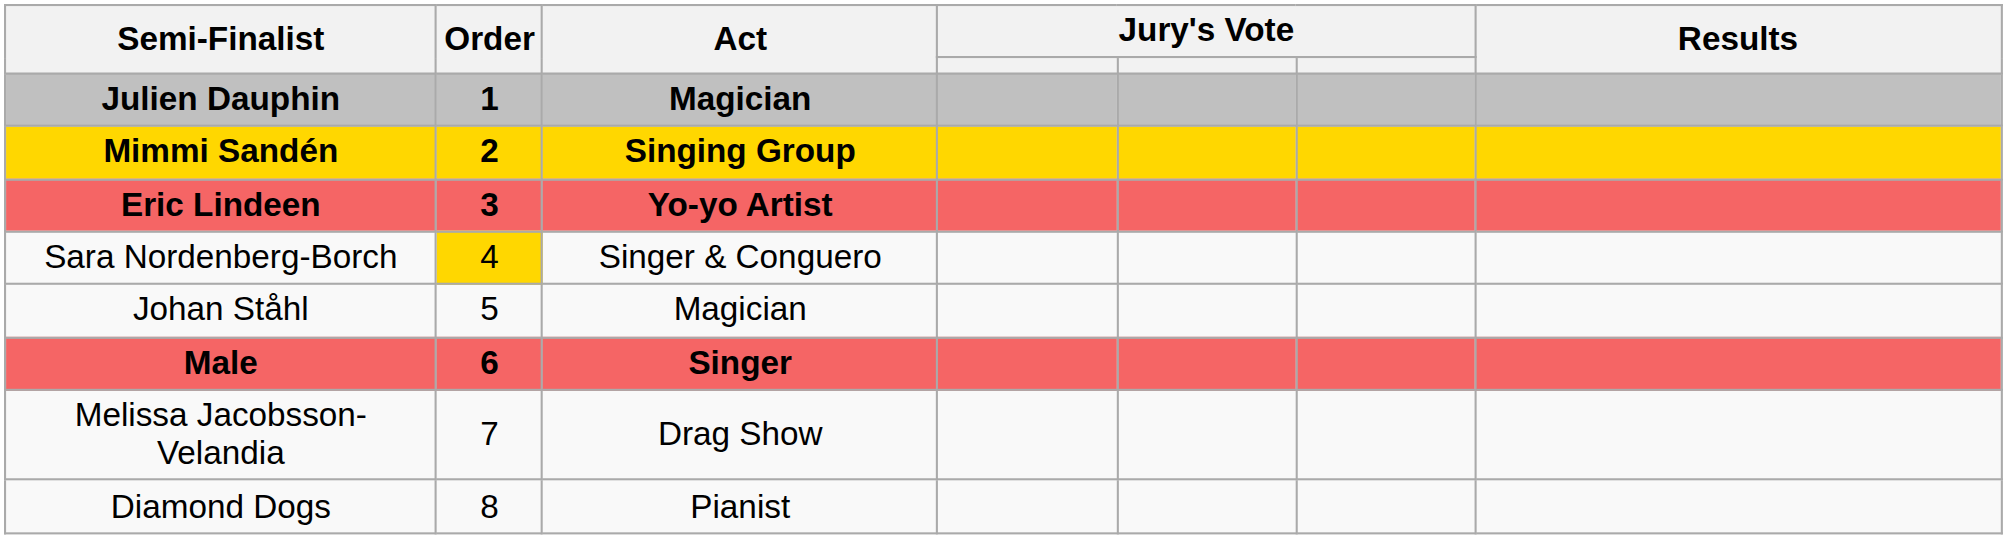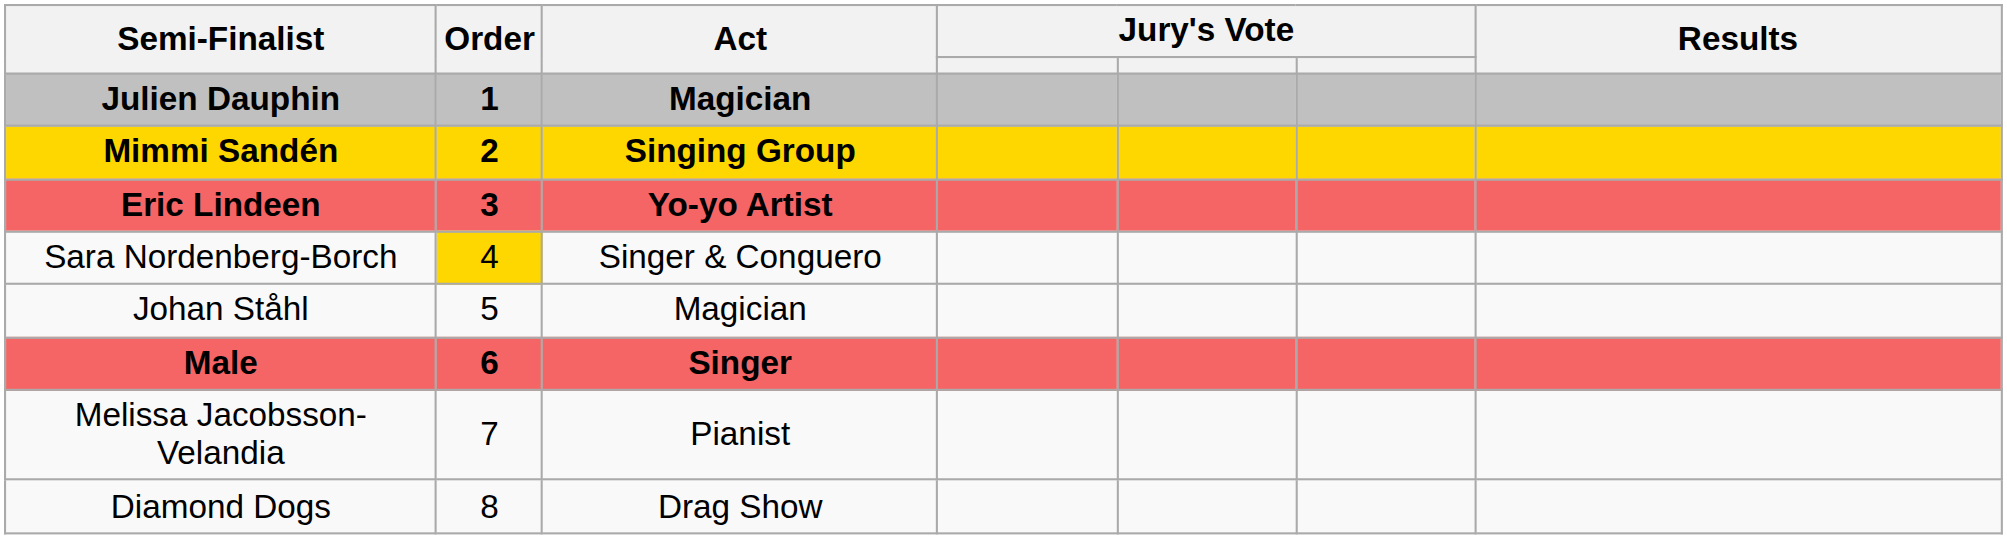Melissa Jacobsson-Velandia | Act: Drag Show -> Pianist
Diamond Dogs | Act: Pianist -> Drag Show
